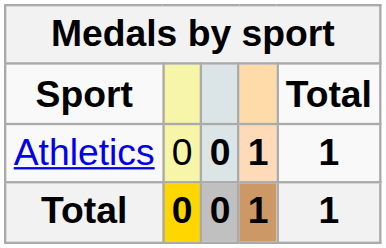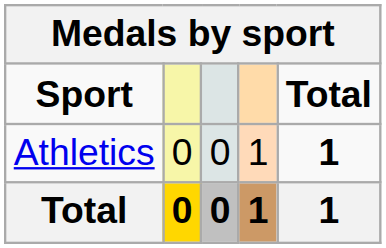Athletics | column 3: bold -> normal
Athletics | column 4: bold -> normal
